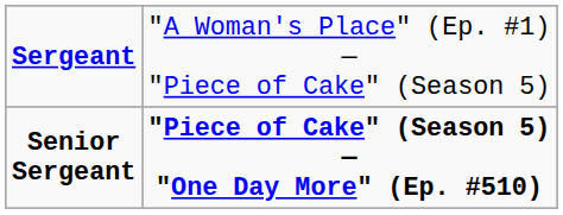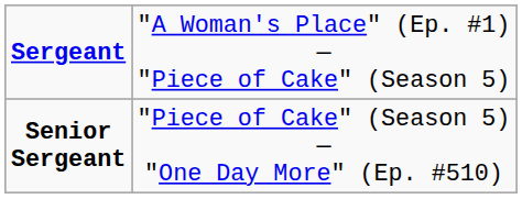Senior Sergeant | column 2: bold -> normal
